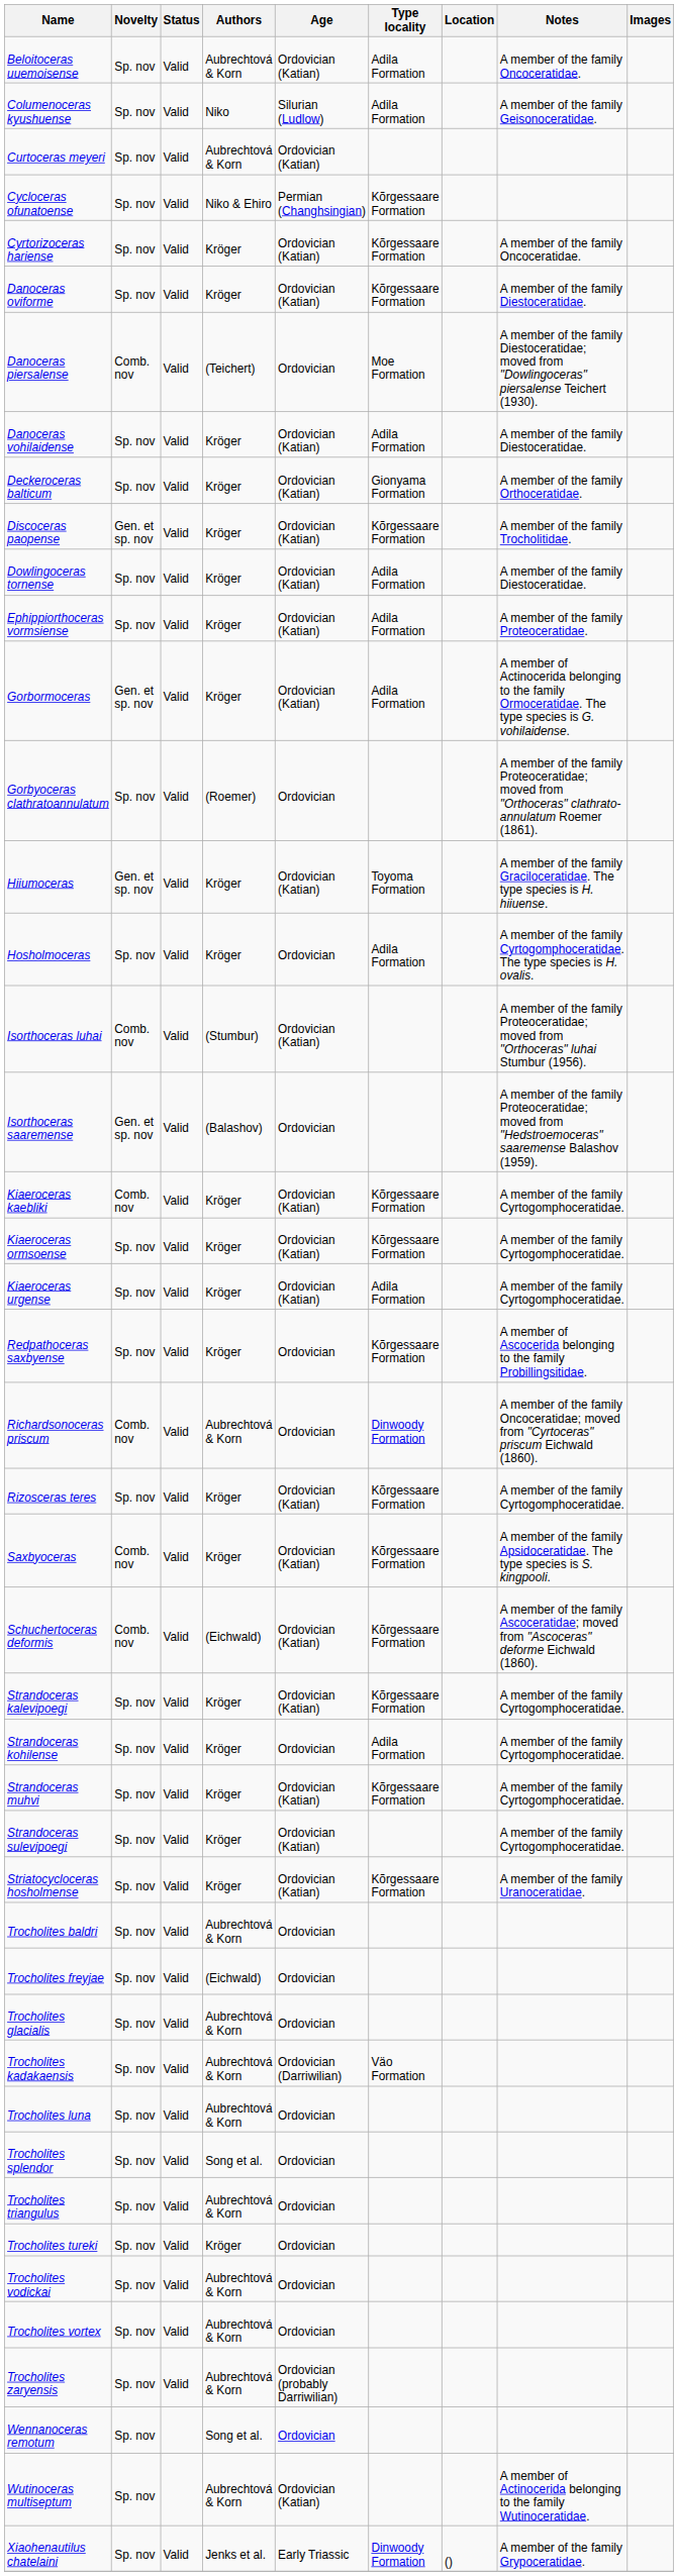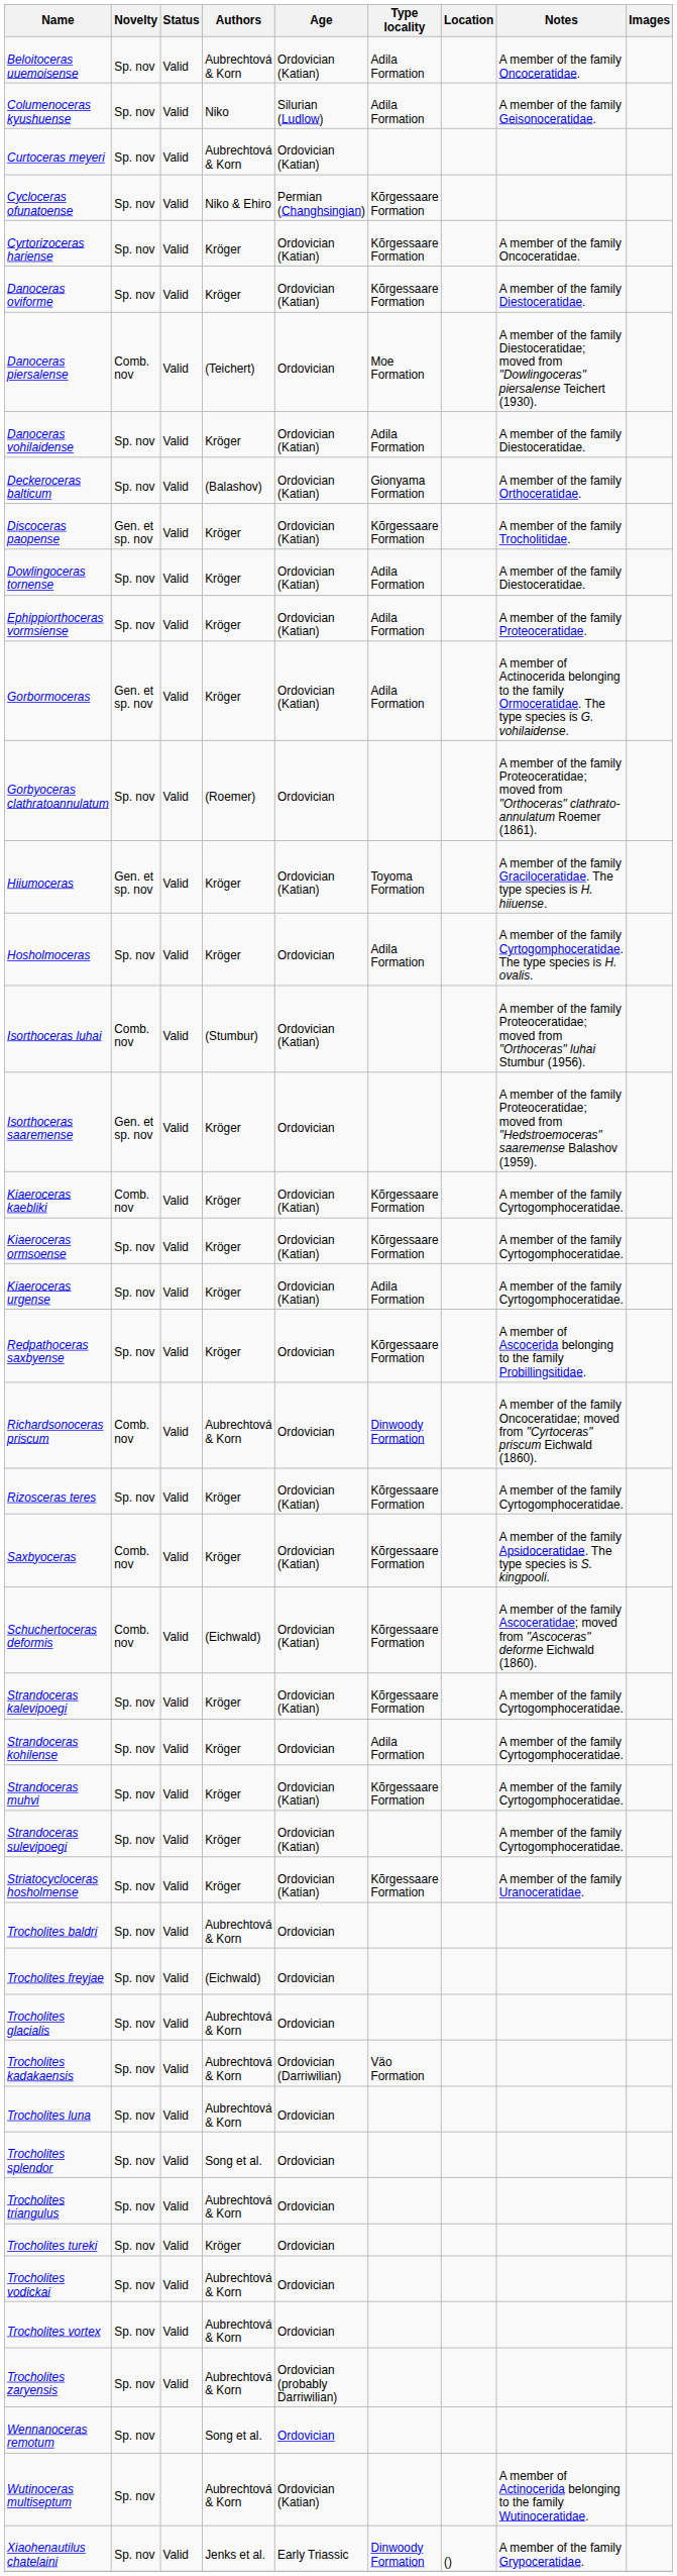Deckeroceras balticum | Authors: Kröger -> (Balashov)
Isorthoceras saaremense | Authors: (Balashov) -> Kröger
